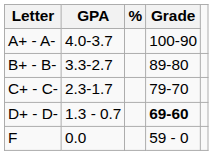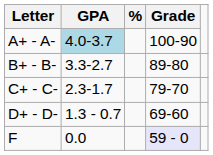A+ - A- | GPA: no background -> lightblue background
D+ - D- | Grade: bold -> normal
F | Grade: no background -> lavender background
